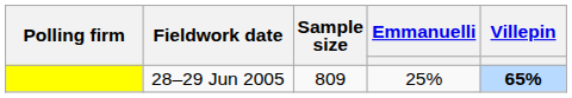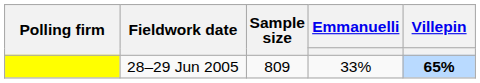28–29 Jun 2005 | Emmanuelli: 25% -> 33%
